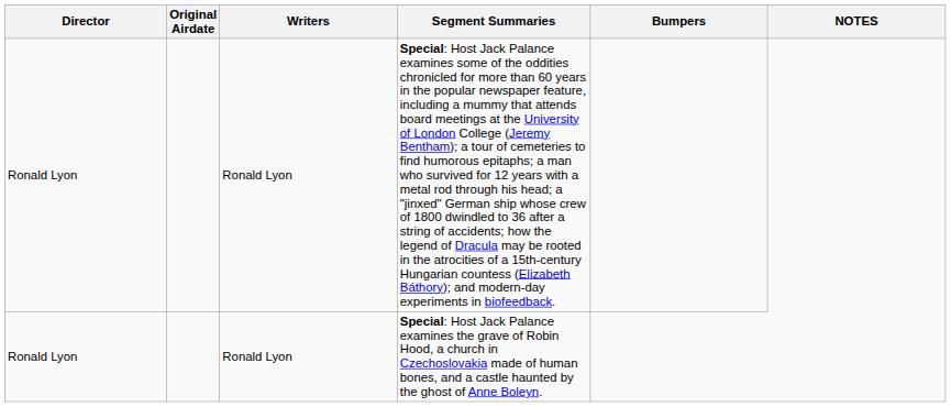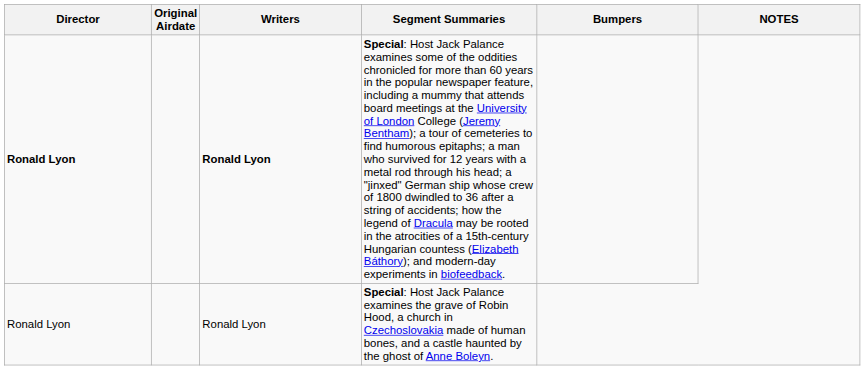row 2 | Director: normal -> bold
row 2 | Writers: normal -> bold
